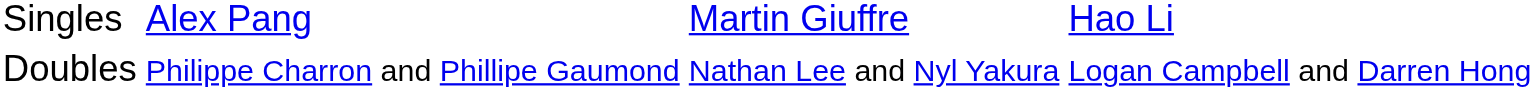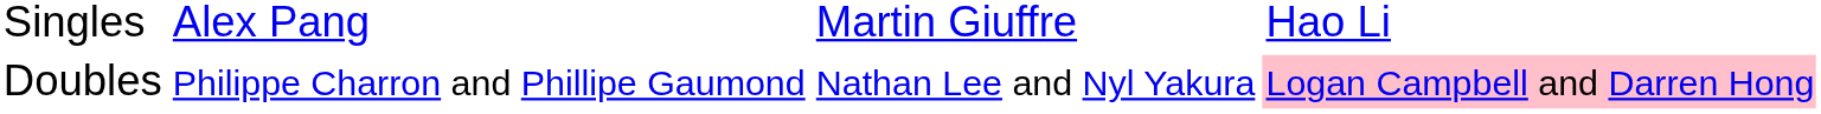Doubles | column 4: no background -> pink background
